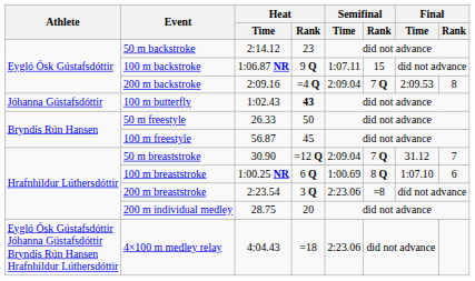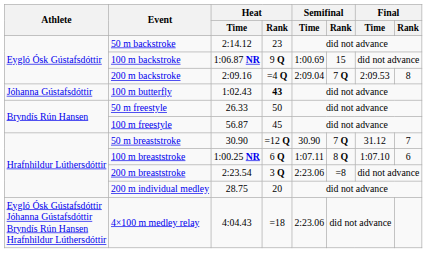100 m backstroke | Semifinal / Time: 1:07.11 -> 1:00.69
50 m breaststroke | Semifinal / Time: 2:09.04 -> 30.90
100 m breaststroke | Semifinal / Time: 1:00.69 -> 1:07.11
